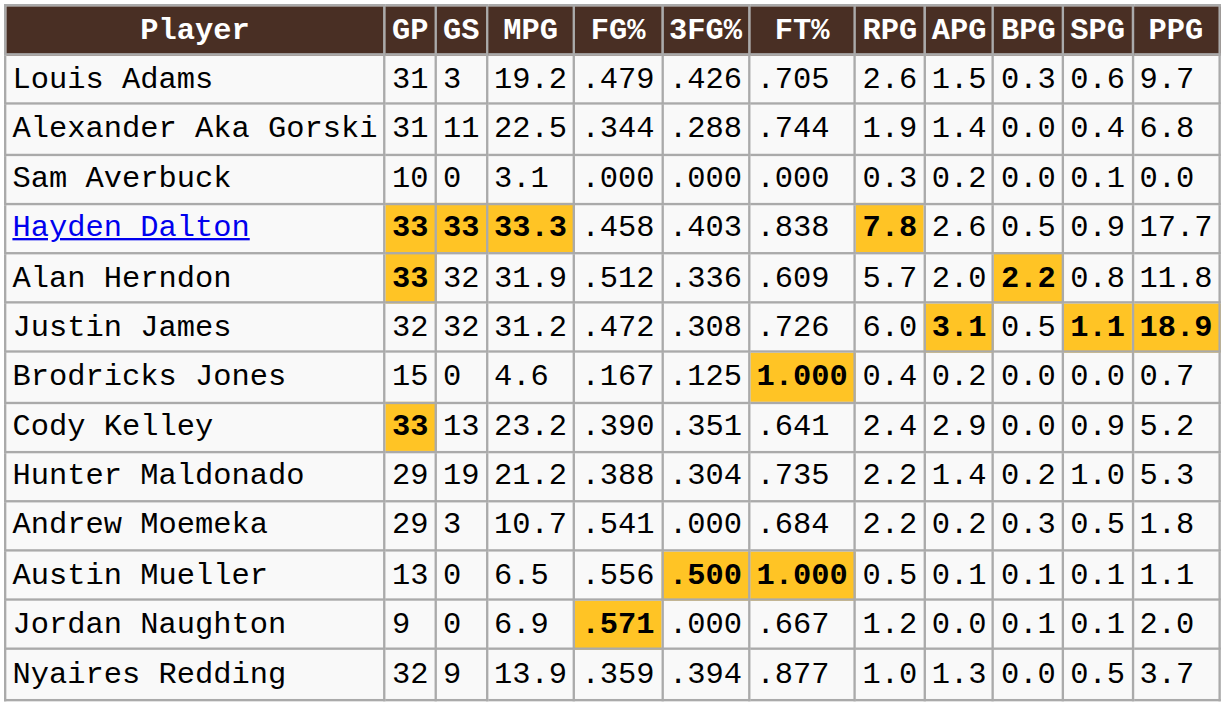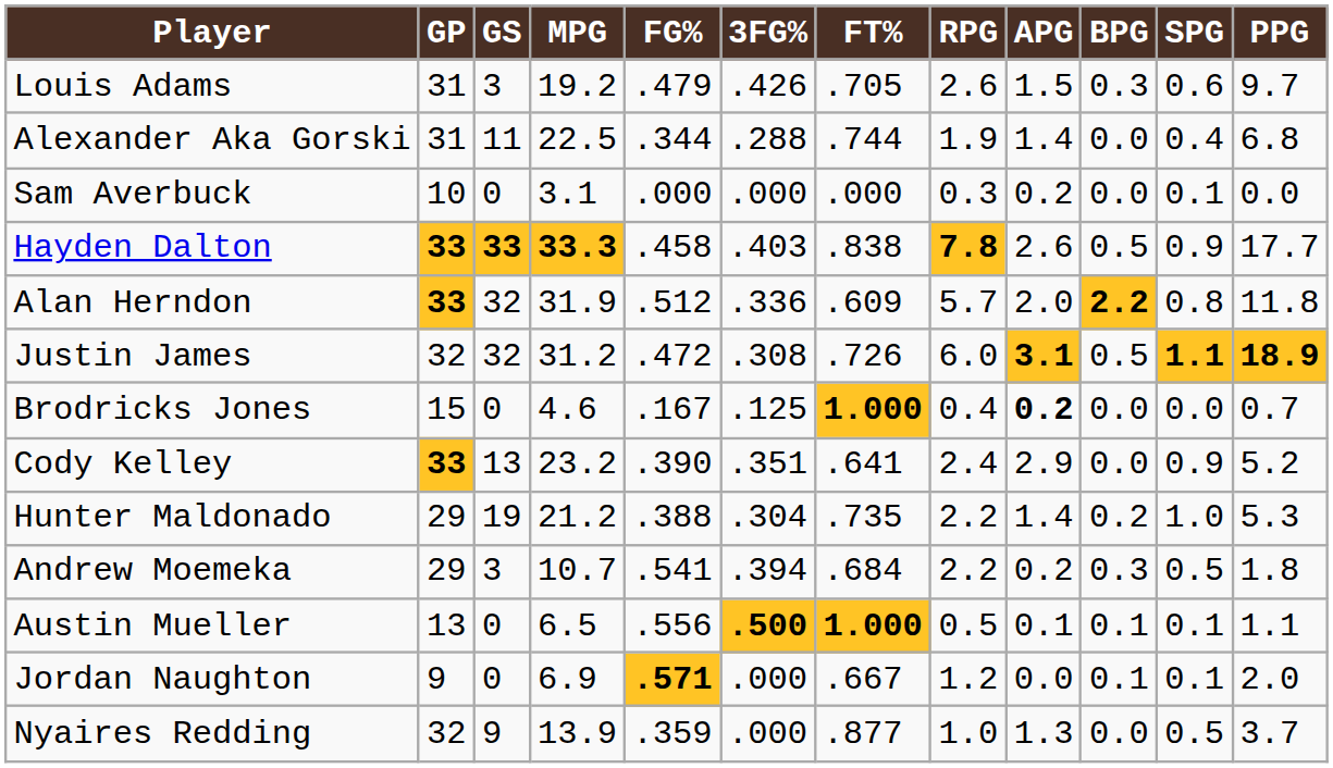Brodricks Jones | APG: normal -> bold
Andrew Moemeka | 3FG%: .000 -> .394
Nyaires Redding | 3FG%: .394 -> .000
